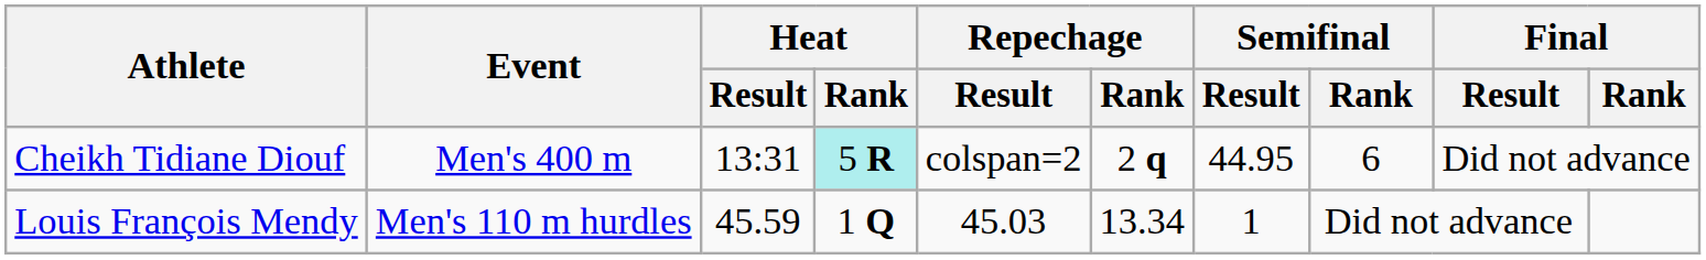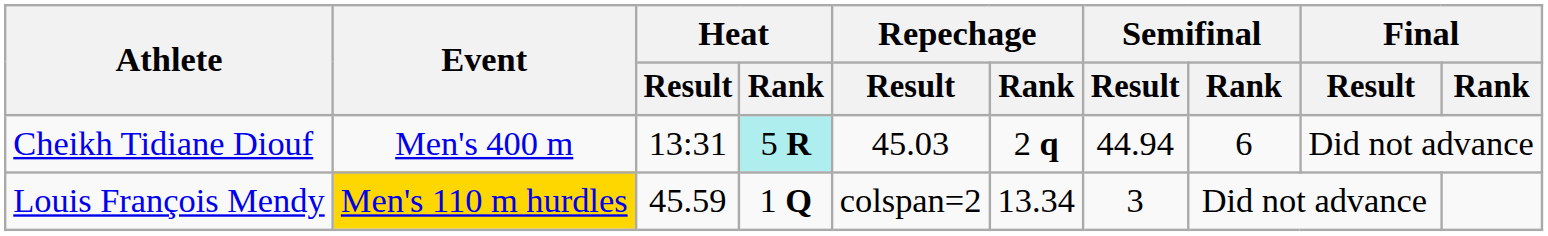Cheikh Tidiane Diouf | Repechage / Result: colspan=2 -> 45.03
Cheikh Tidiane Diouf | Semifinal / Result: 44.95 -> 44.94
Louis François Mendy | Event: no background -> gold background
Louis François Mendy | Repechage / Result: 45.03 -> colspan=2
Louis François Mendy | Semifinal / Result: 1 -> 3
